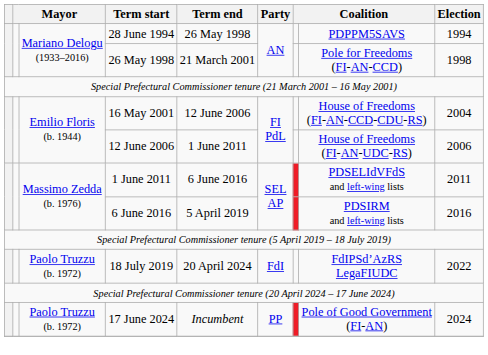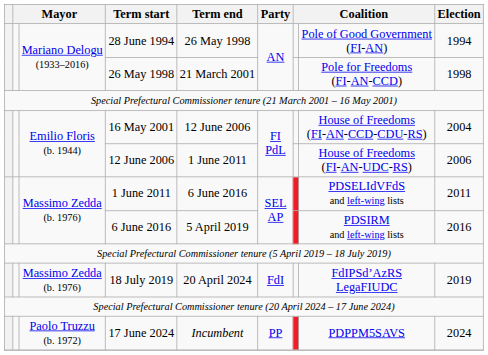28 June 1994 | column 8: PDPPM5SAVS -> Pole of Good Government (FI-AN)
18 July 2019 | column 3: Paolo Truzzu (b. 1972) -> Massimo Zedda (b. 1976)
18 July 2019 | Election: 2022 -> 2019
17 June 2024 | column 8: Pole of Good Government (FI-AN) -> PDPPM5SAVS
